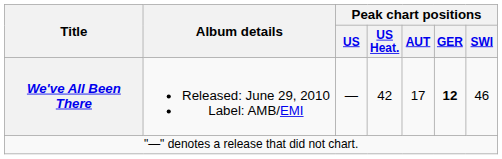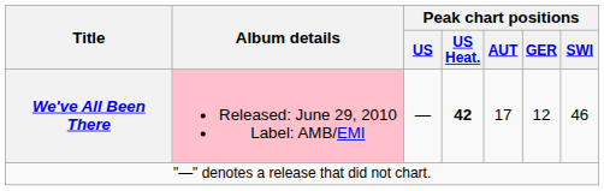We've All Been There | Album details: no background -> pink background
We've All Been There | Peak chart positions / US Heat.: normal -> bold
We've All Been There | Peak chart positions / GER: bold -> normal
